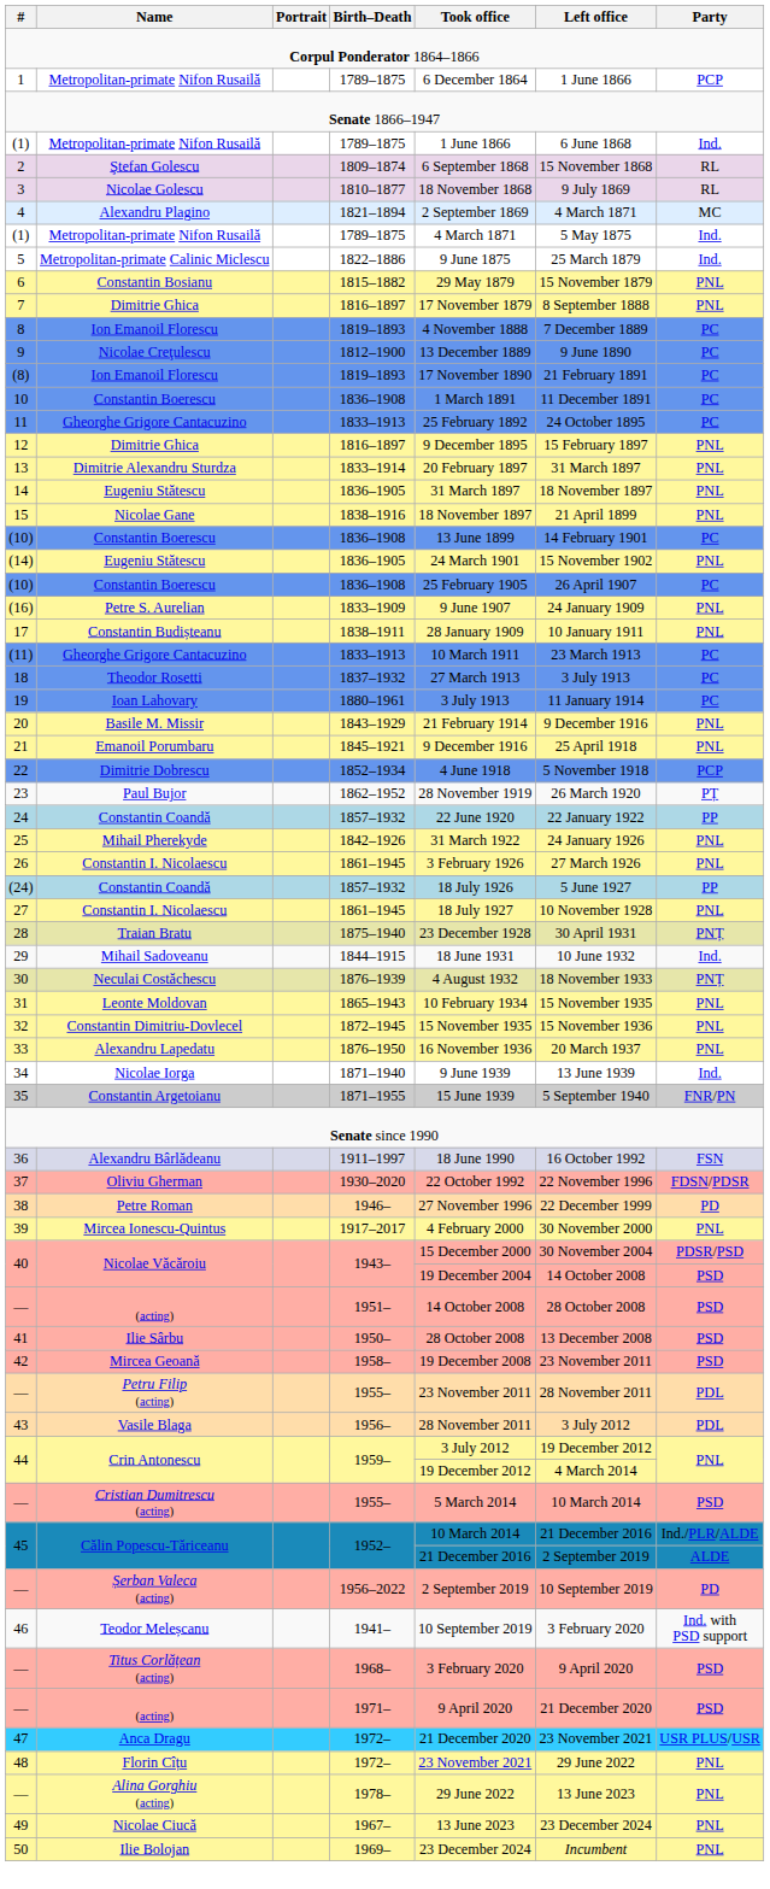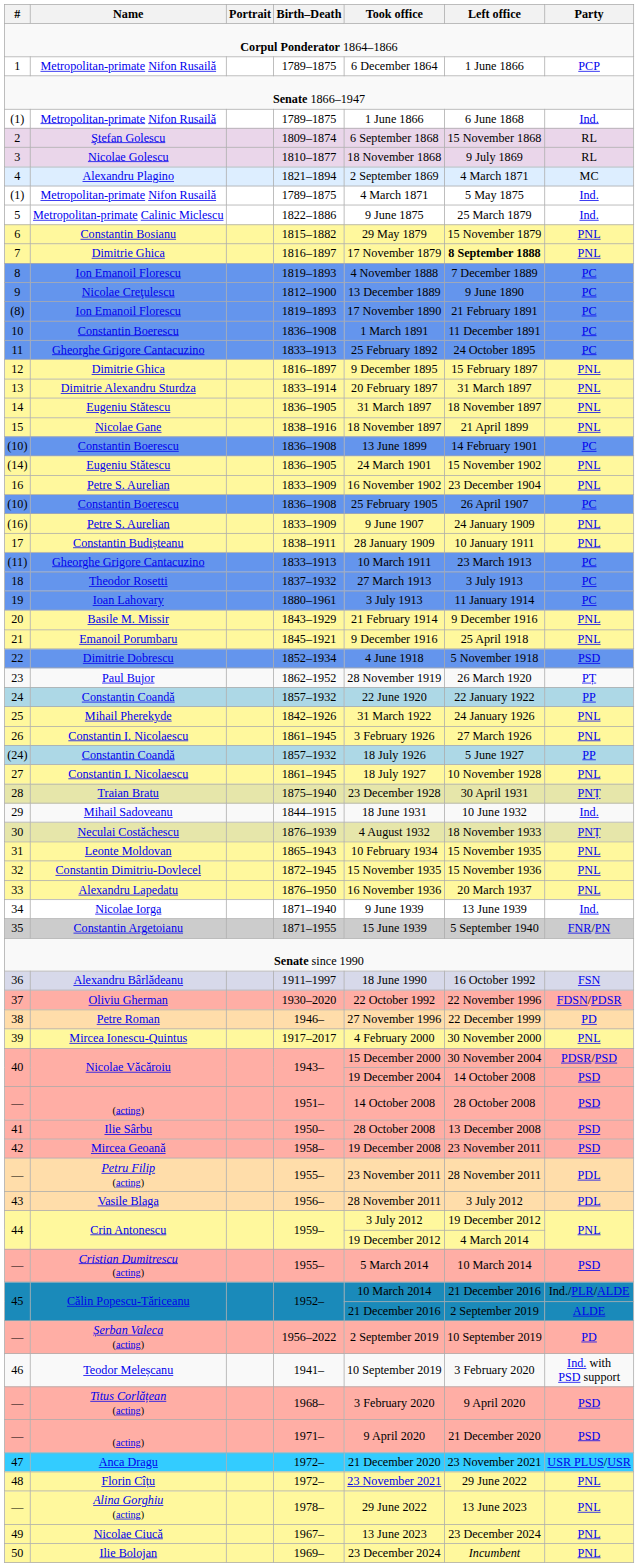7 | Left office: normal -> bold
+ row: 16 | Petre S. Aurelian | 1833–1909 | 16 November 1902 | 23 December 1904 | PNL
22 | Party: PCP -> PSD
